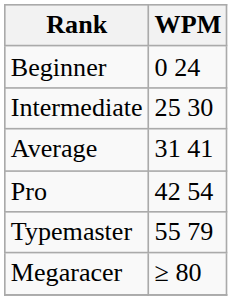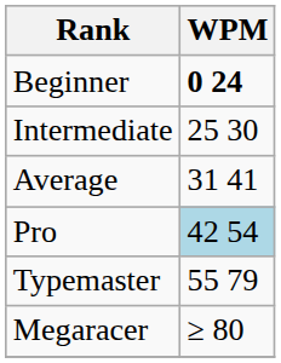Beginner | WPM: normal -> bold
Pro | WPM: no background -> lightblue background
